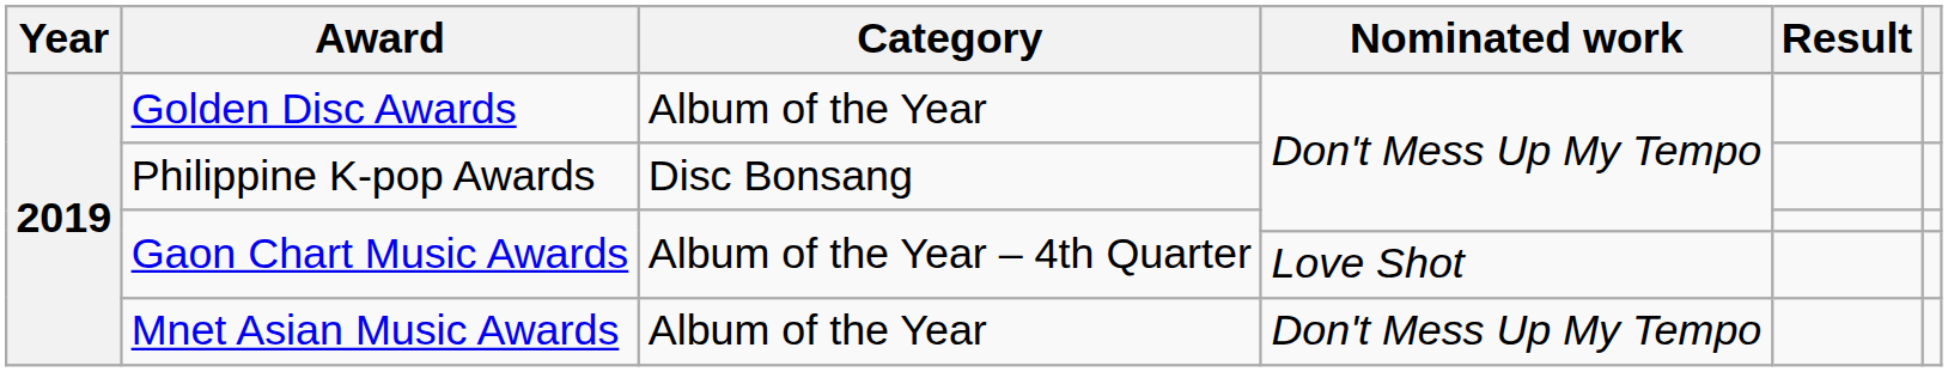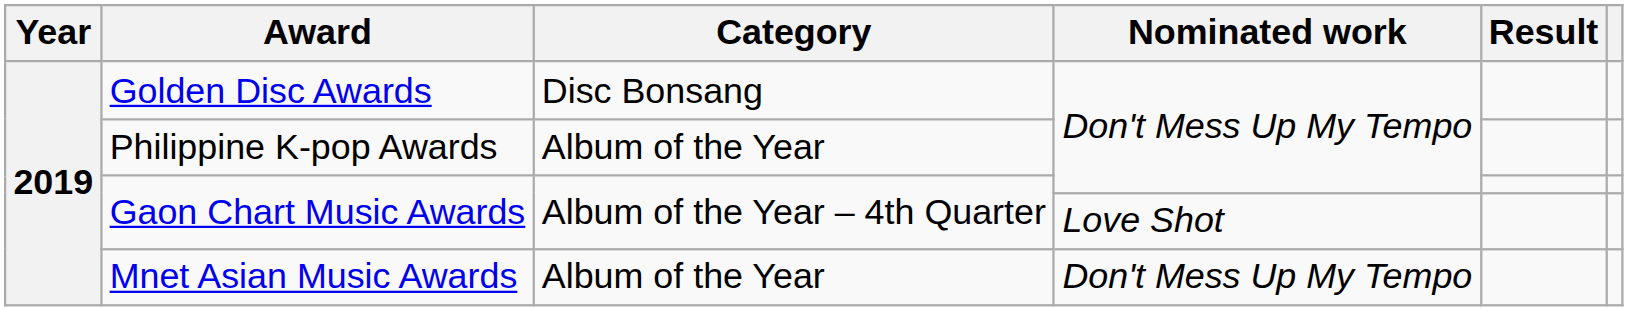Golden Disc Awards | Category: Album of the Year -> Disc Bonsang
Philippine K-pop Awards | Category: Disc Bonsang -> Album of the Year
